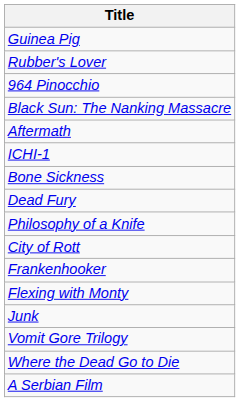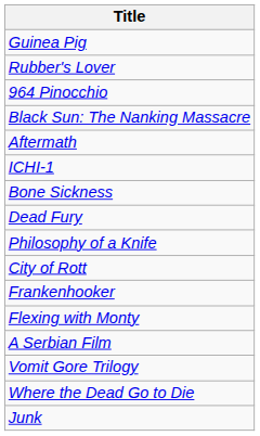row 14 | column 1: Junk -> A Serbian Film
row 17 | column 1: A Serbian Film -> Junk
